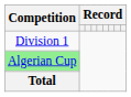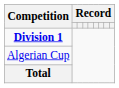Division 1 | Competition: normal -> bold
Algerian Cup | Competition: lightgreen background -> no background
